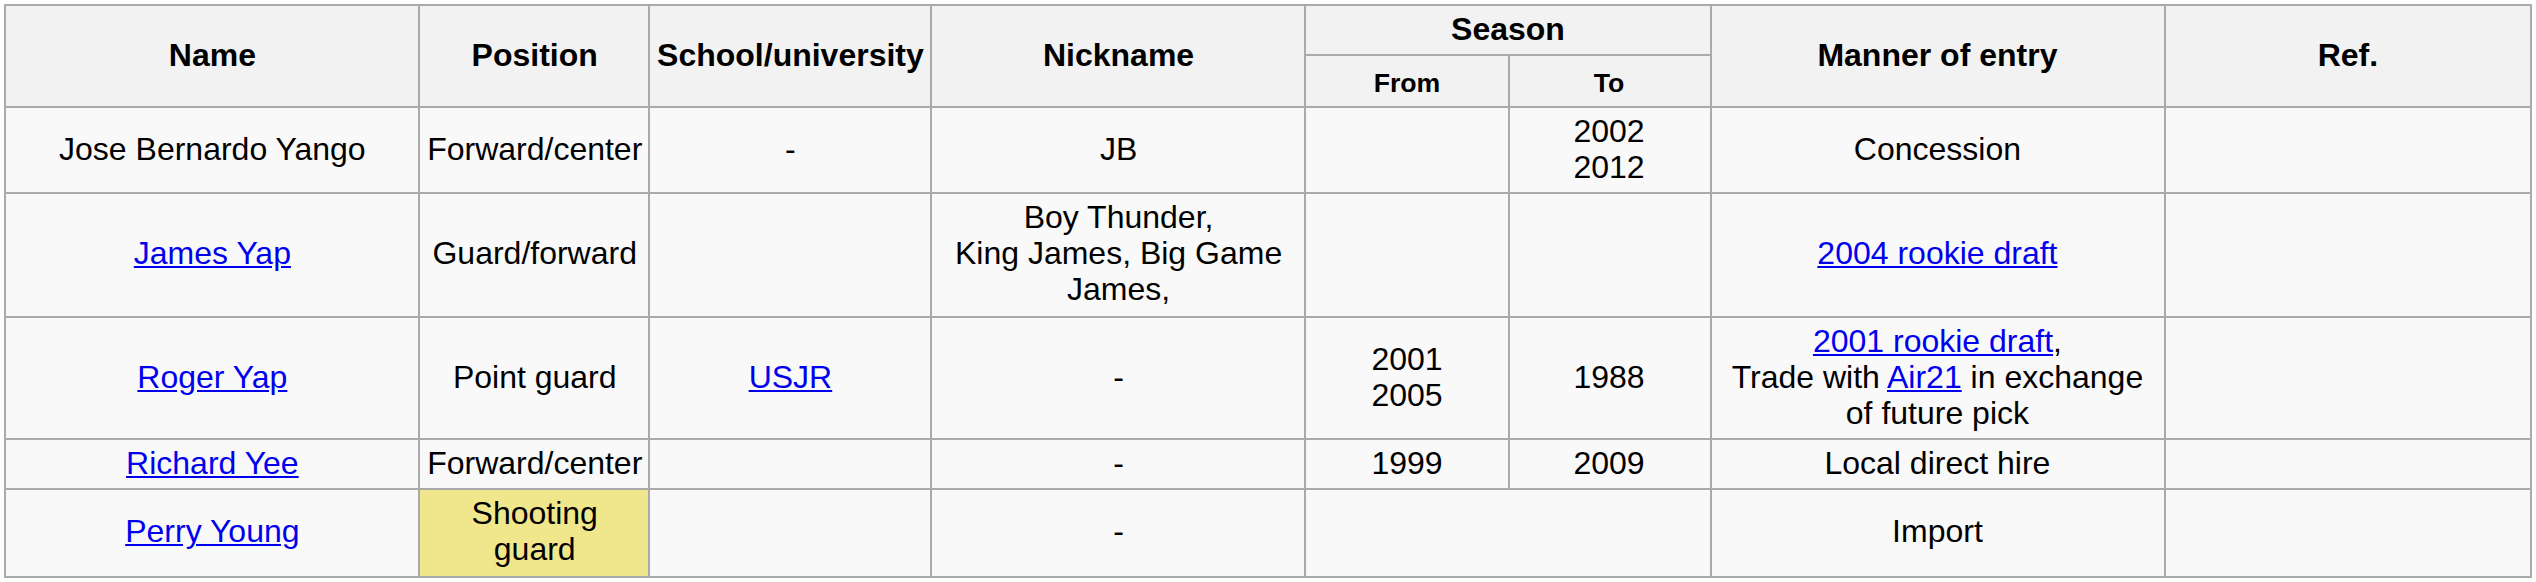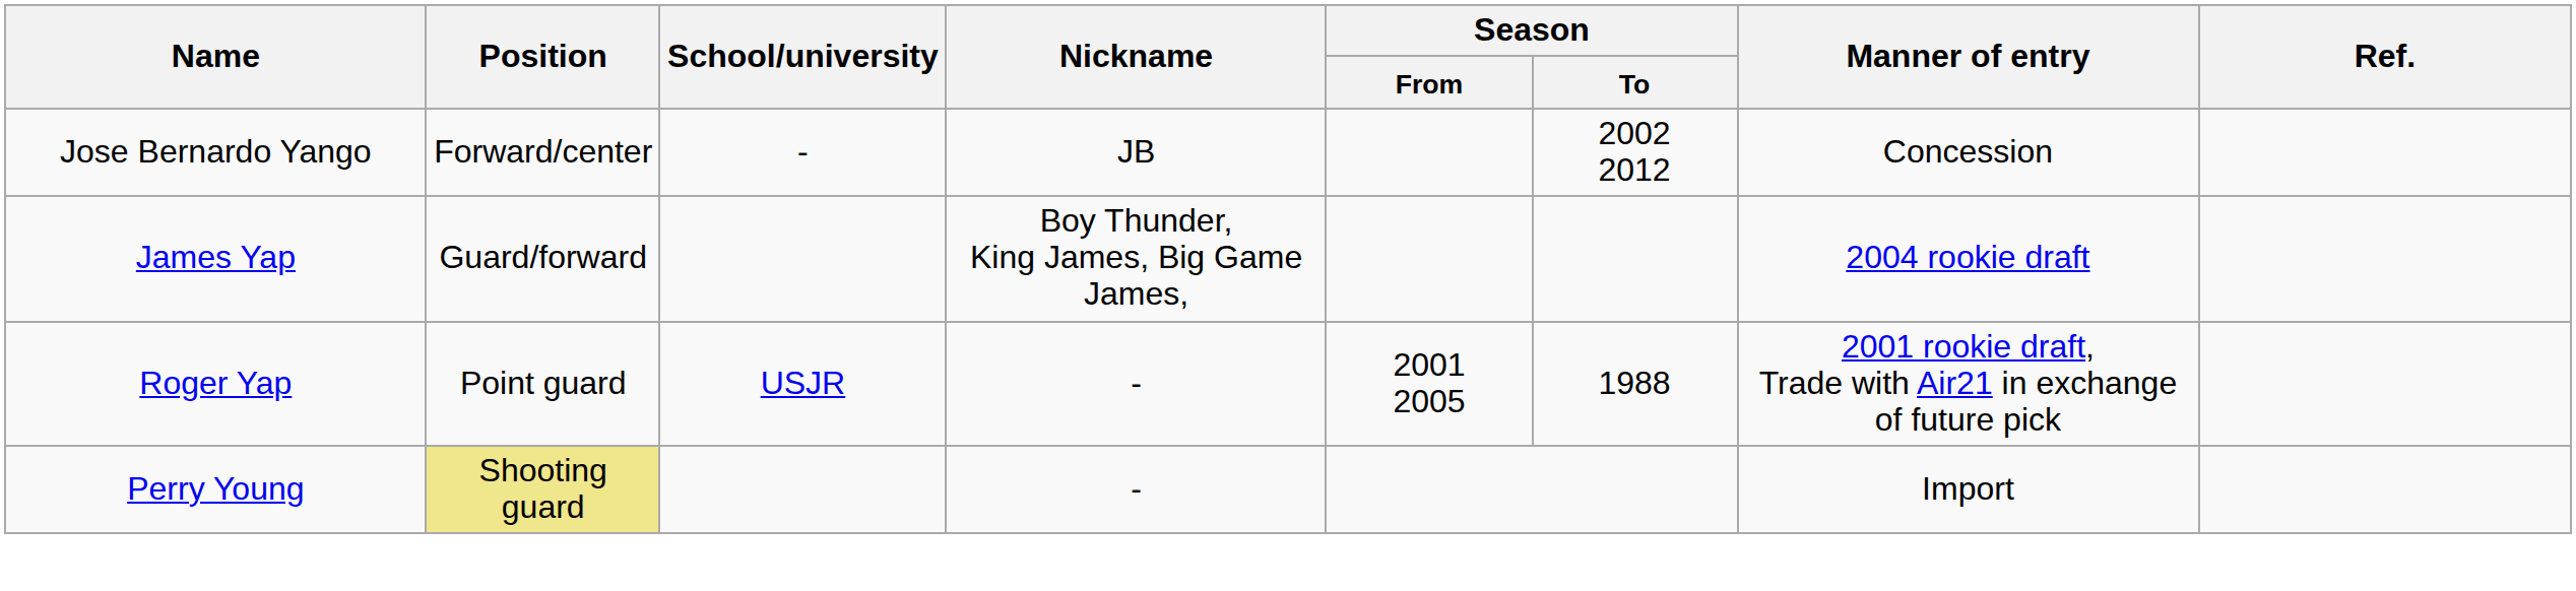- row: Richard Yee | Forward/center | - | 1999 | 2009 | Local direct hire
